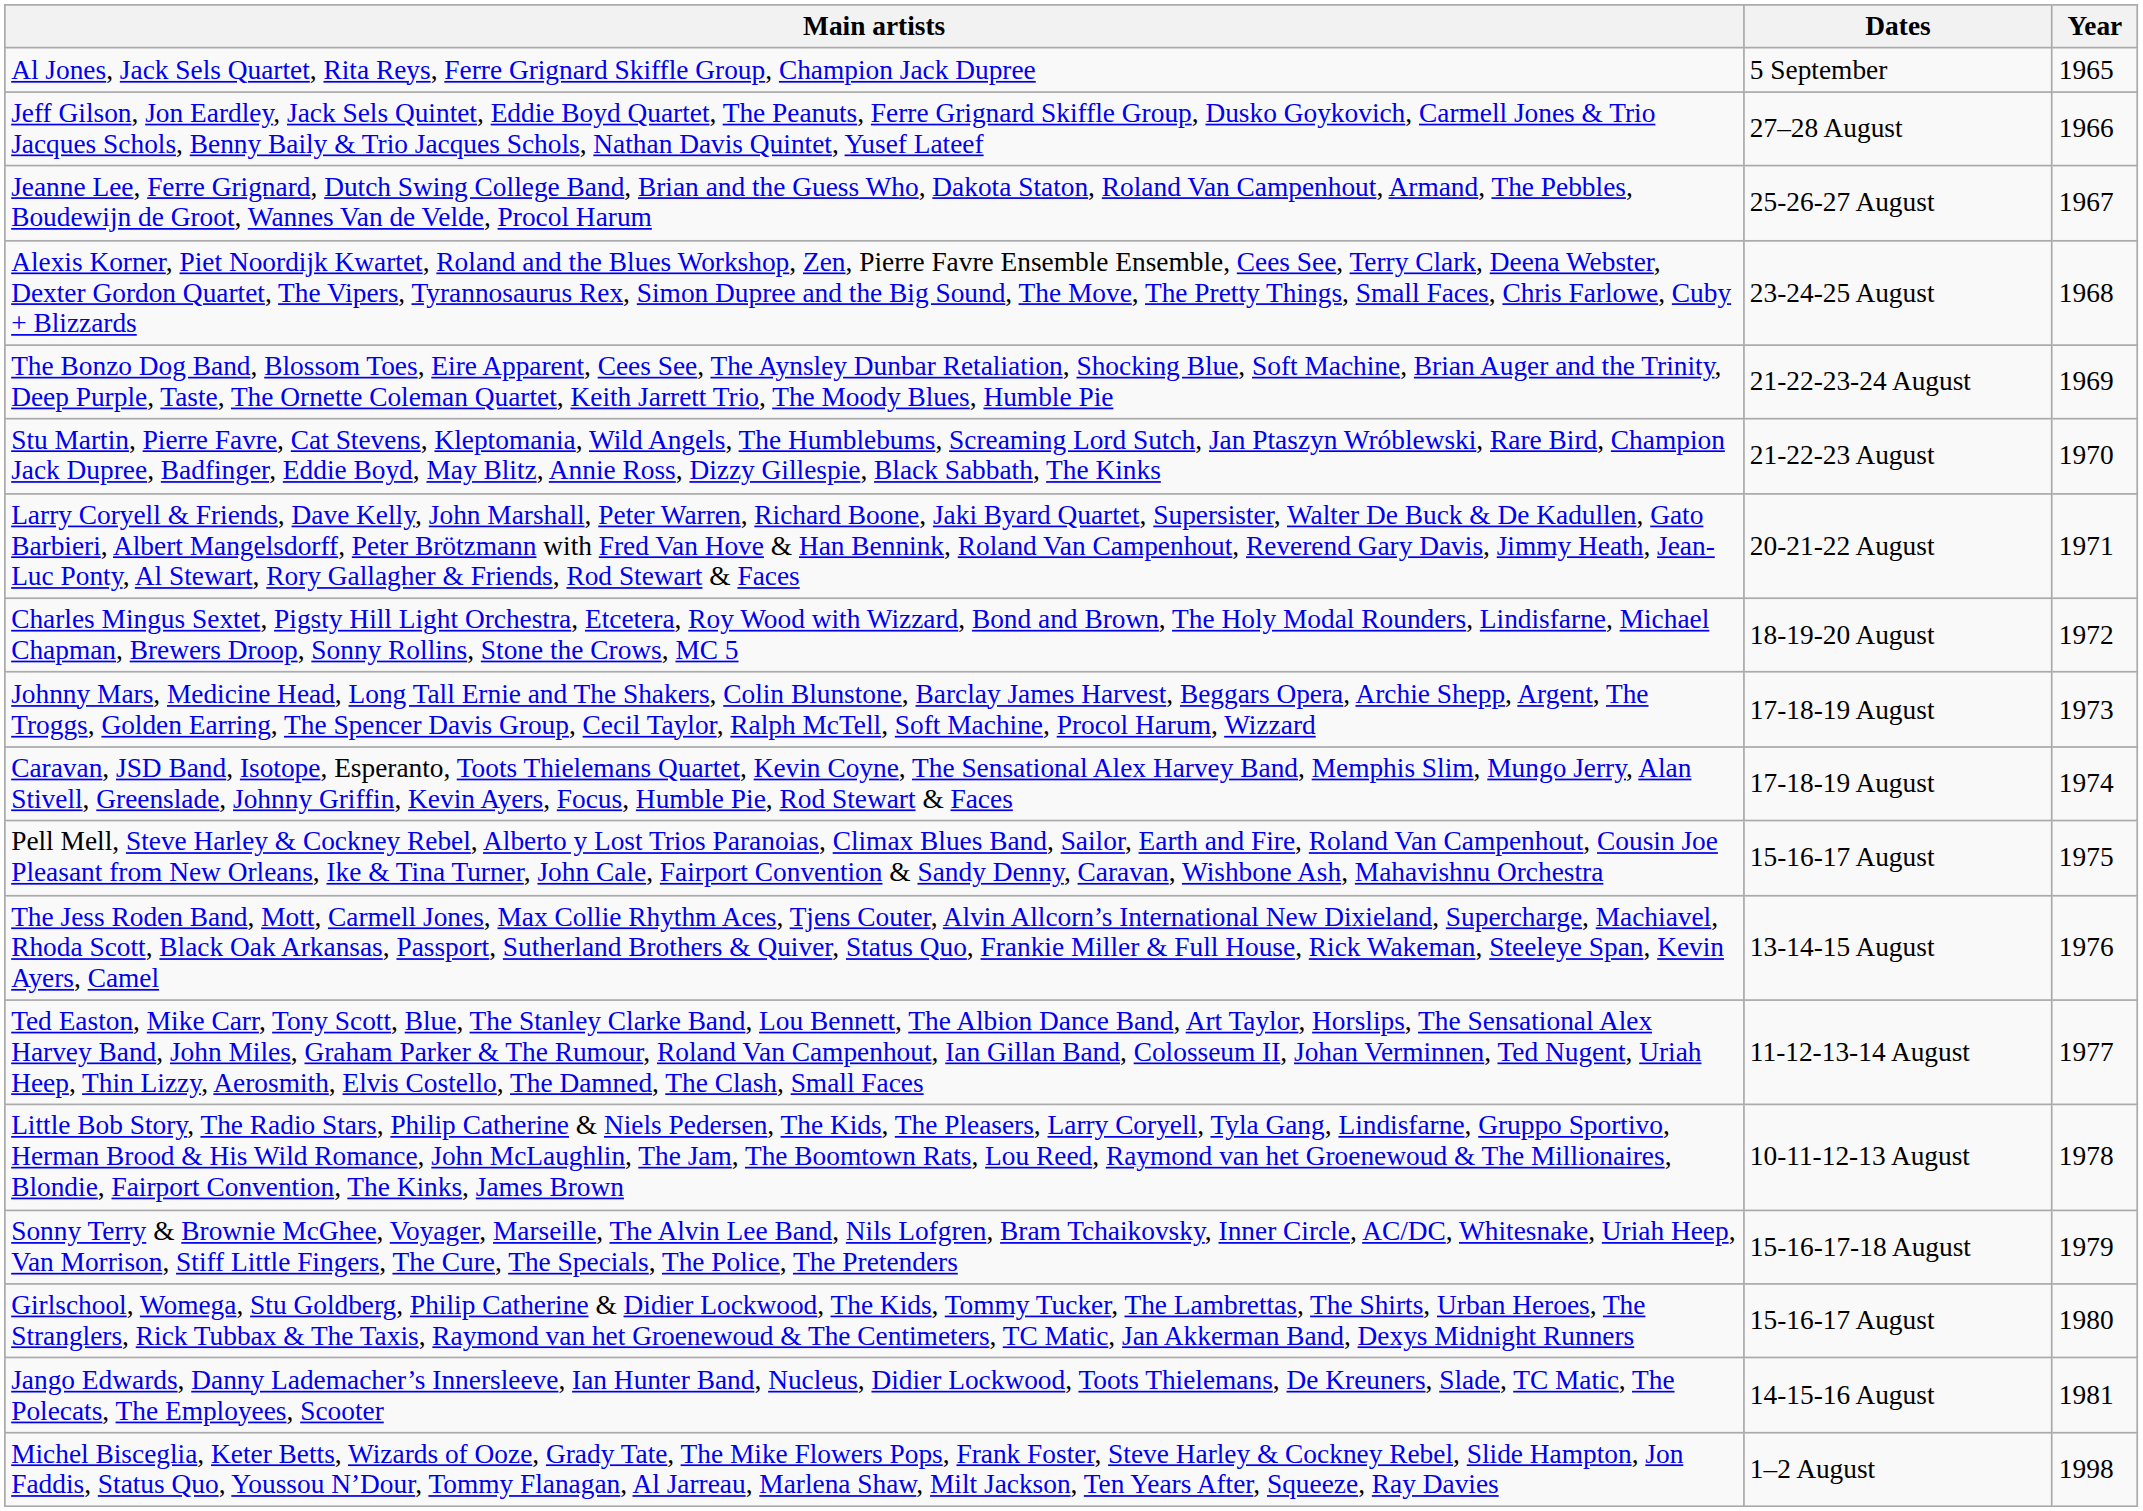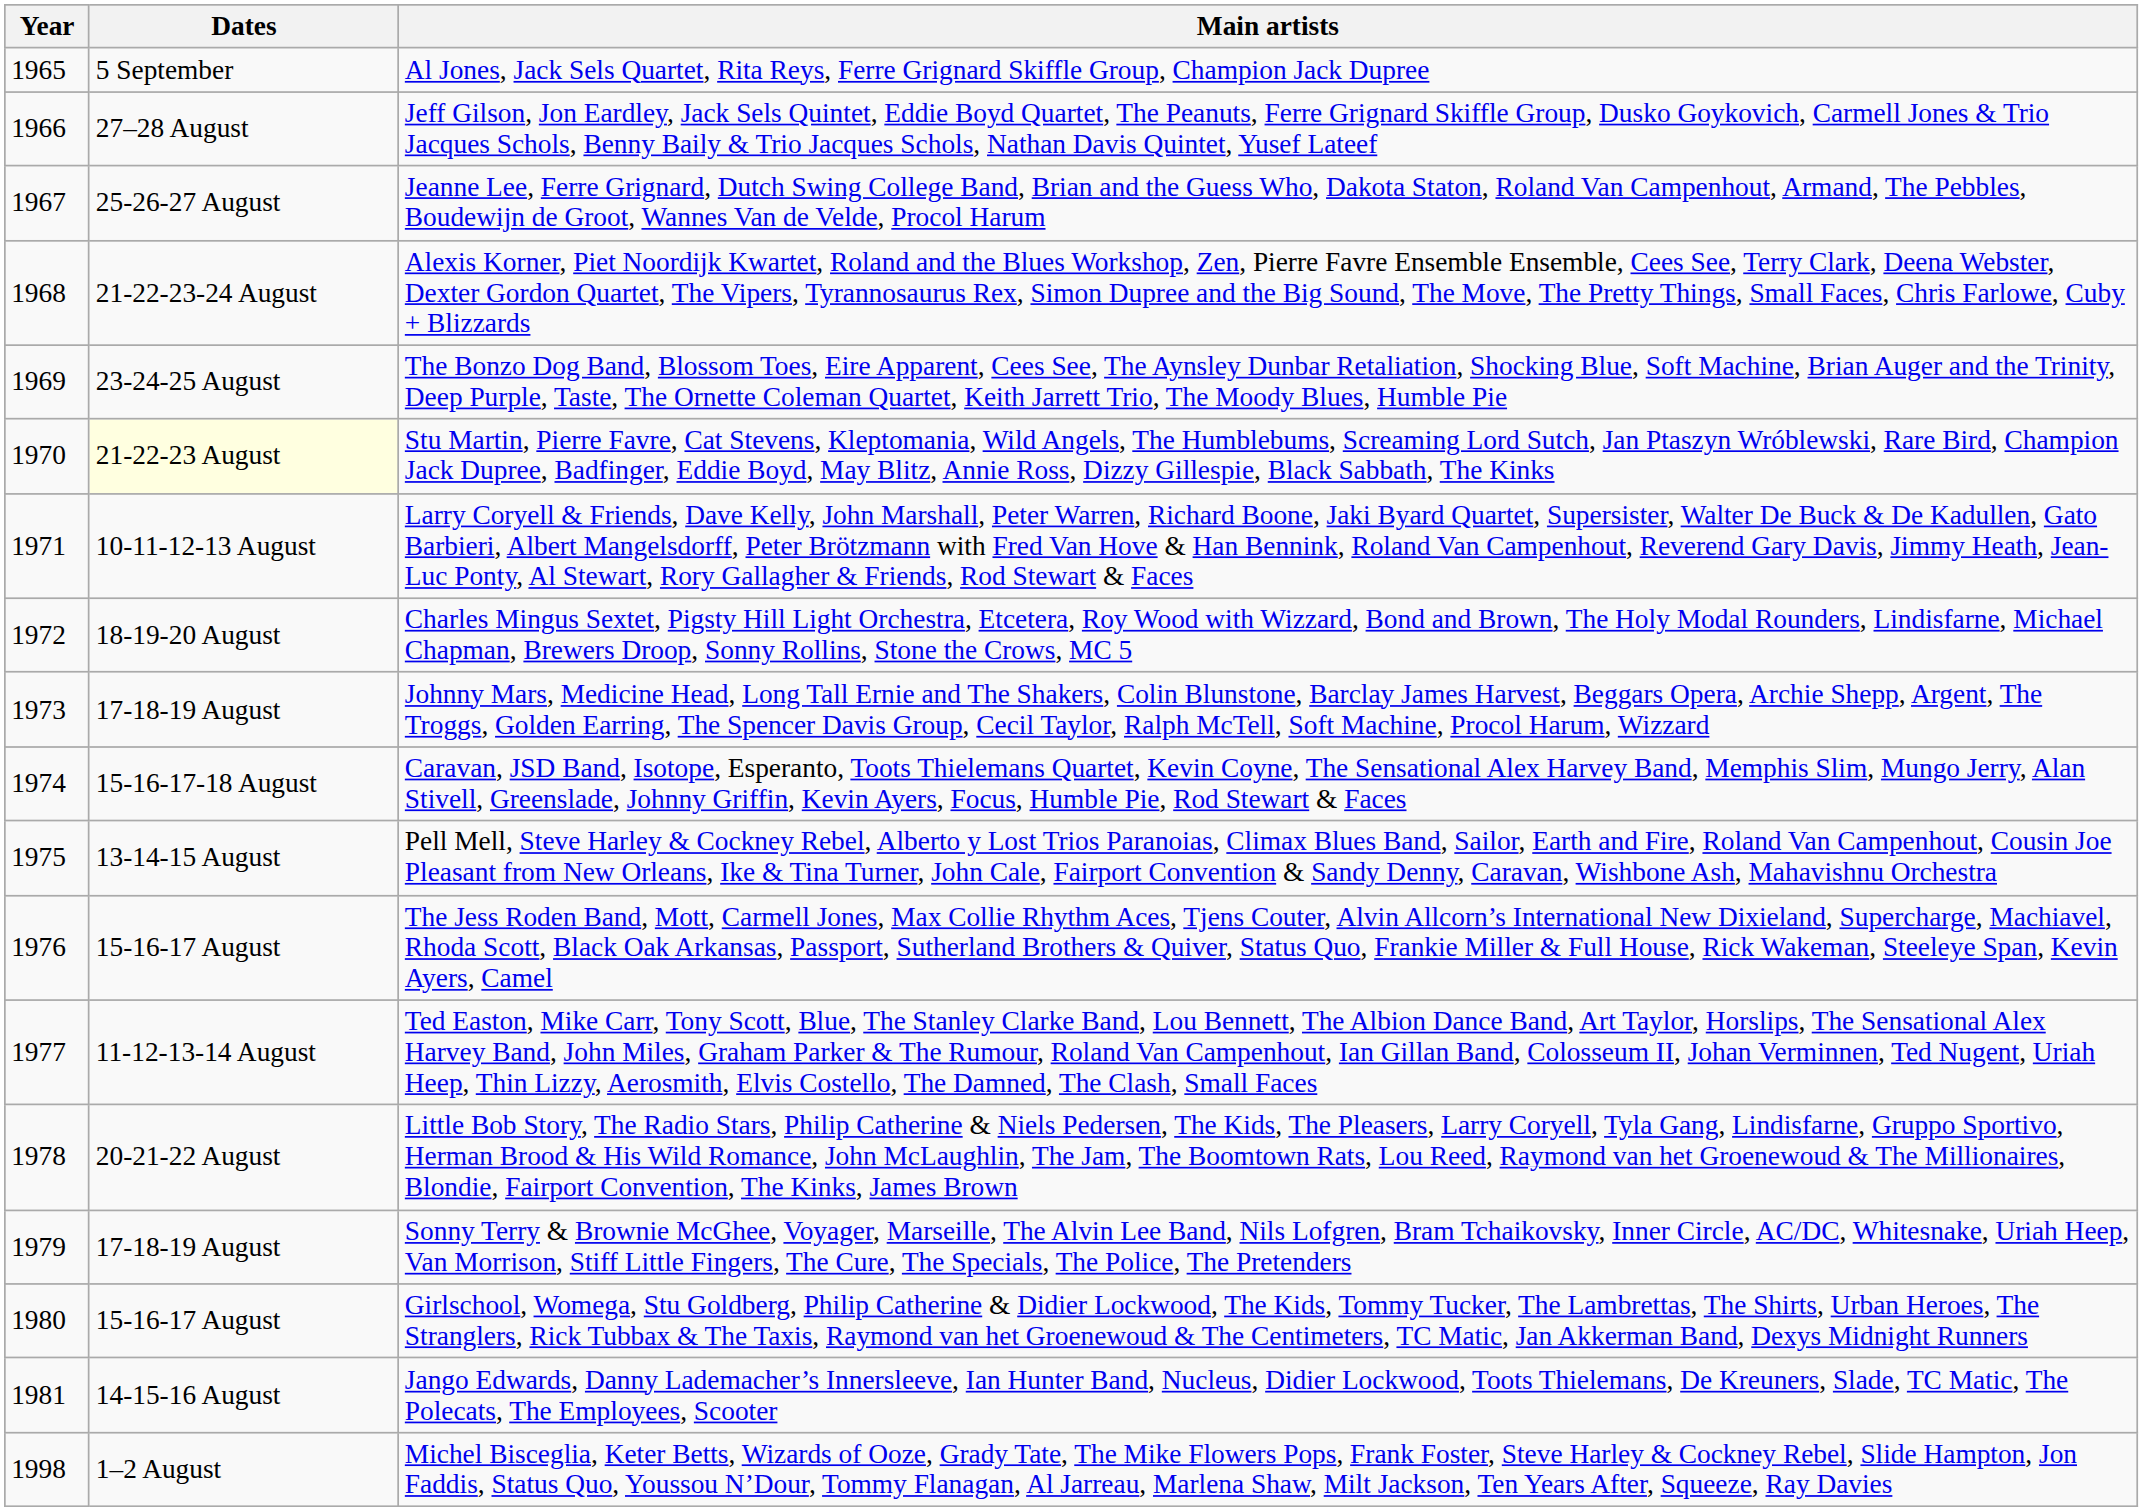columns swapped: Year <-> Main artists
row 5 | Dates: 23-24-25 August -> 21-22-23-24 August
row 6 | Dates: 21-22-23-24 August -> 23-24-25 August
row 7 | Dates: no background -> lightyellow background
row 8 | Dates: 20-21-22 August -> 10-11-12-13 August
row 11 | Dates: 17-18-19 August -> 15-16-17-18 August
row 12 | Dates: 15-16-17 August -> 13-14-15 August
row 13 | Dates: 13-14-15 August -> 15-16-17 August
row 15 | Dates: 10-11-12-13 August -> 20-21-22 August
row 16 | Dates: 15-16-17-18 August -> 17-18-19 August
